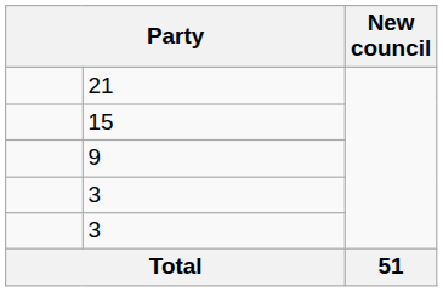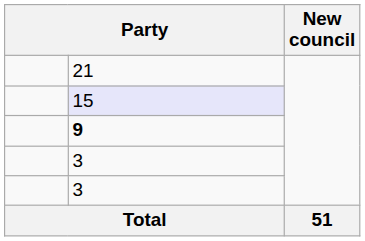15 | column 2: no background -> lavender background
9 | column 2: normal -> bold
